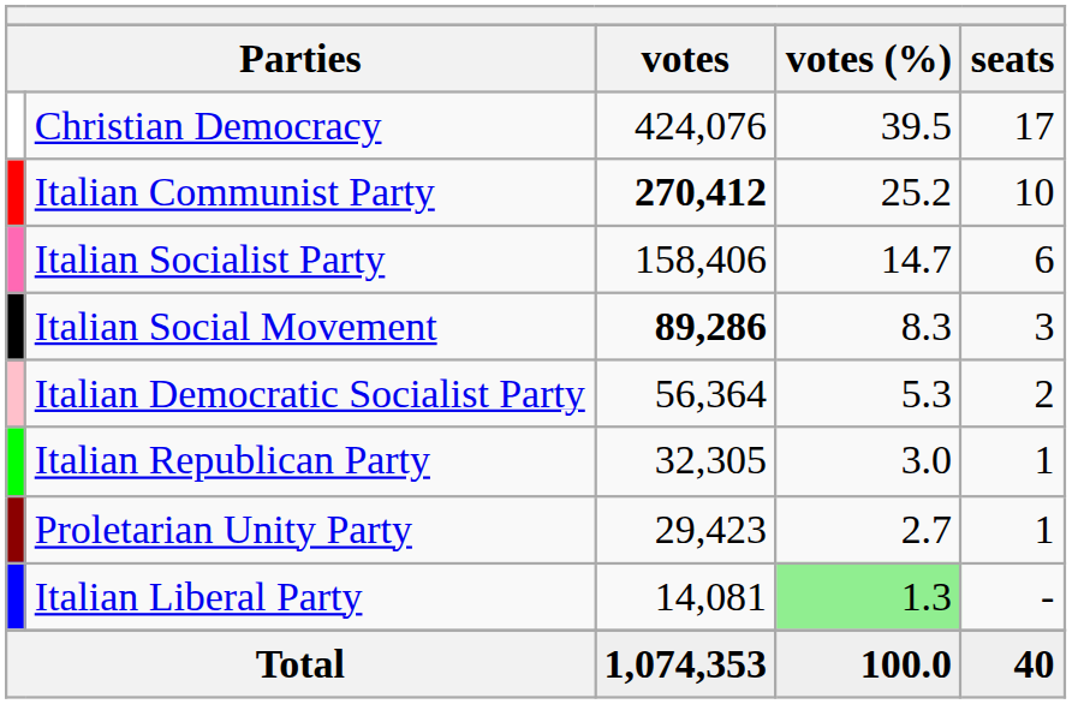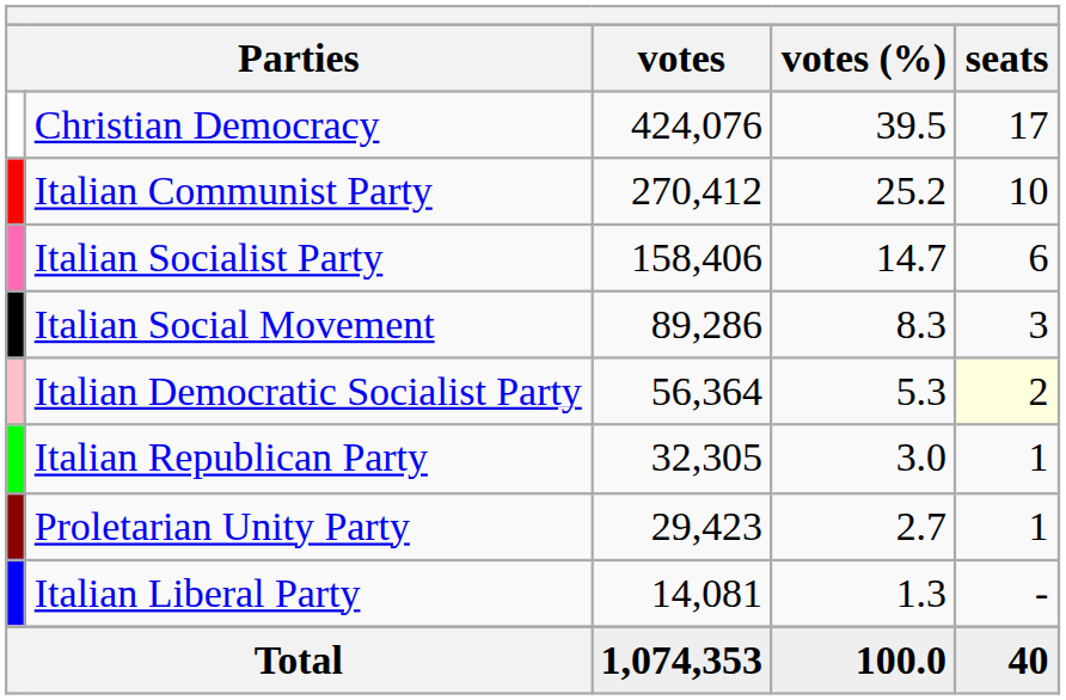Italian Communist Party | votes: bold -> normal
Italian Social Movement | votes: bold -> normal
Italian Democratic Socialist Party | seats: no background -> lightyellow background
Italian Liberal Party | votes (%): lightgreen background -> no background
